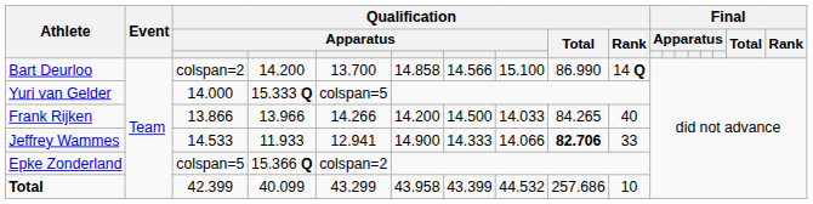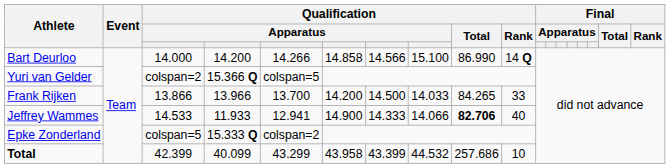Bart Deurloo | column 3: colspan=2 -> 14.000
Bart Deurloo | column 5: 13.700 -> 14.266
Yuri van Gelder | column 3: 14.000 -> colspan=2
Yuri van Gelder | column 4: 15.333 Q -> 15.366 Q
Frank Rijken | column 5: 14.266 -> 13.700
Frank Rijken | Qualification / Rank: 40 -> 33
Jeffrey Wammes | Qualification / Rank: 33 -> 40
Epke Zonderland | column 4: 15.366 Q -> 15.333 Q
